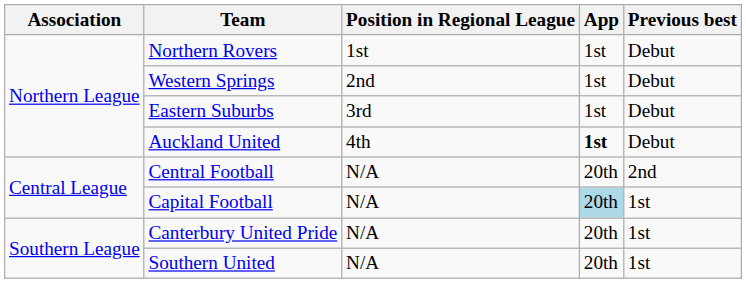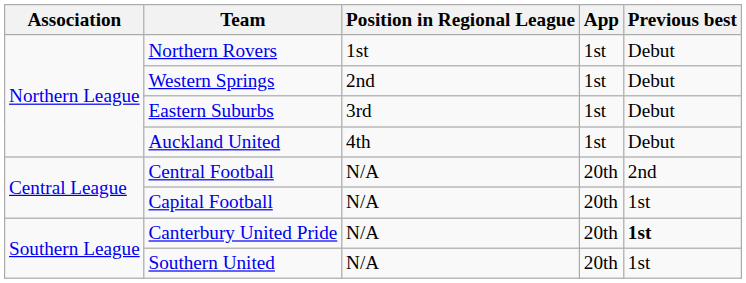Auckland United | App: bold -> normal
Capital Football | App: lightblue background -> no background
Canterbury United Pride | Previous best: normal -> bold
